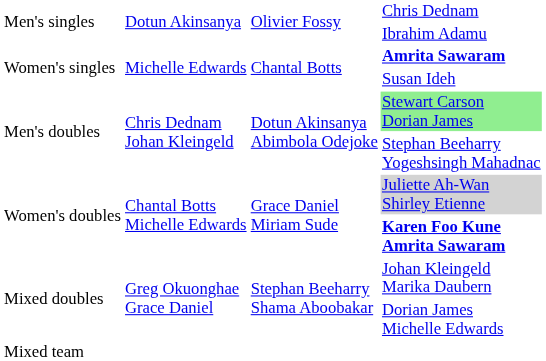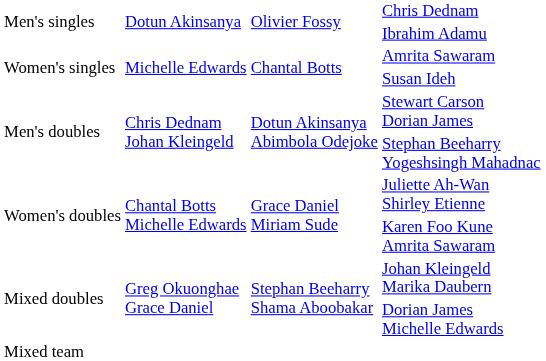Amrita Sawaram | column 4: bold -> normal
Stewart Carson Dorian James | column 4: lightgreen background -> no background
Juliette Ah-Wan Shirley Etienne | column 4: lightgrey background -> no background
Karen Foo Kune Amrita Sawaram | column 4: bold -> normal
